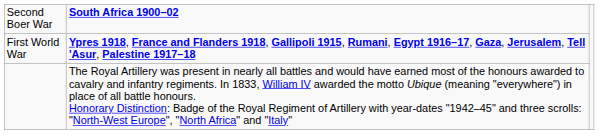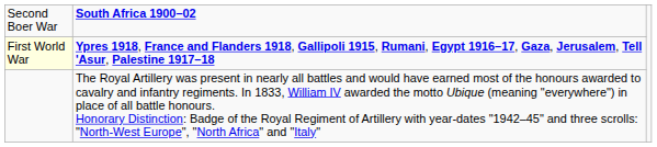First World War | column 1: no background -> lightyellow background
